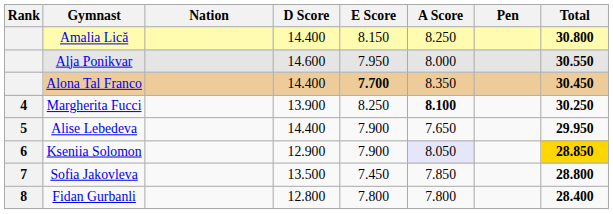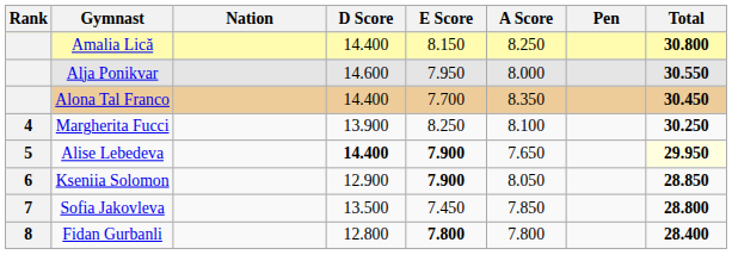Alona Tal Franco | E Score: bold -> normal
Margherita Fucci | A Score: bold -> normal
Alise Lebedeva | D Score: normal -> bold
Alise Lebedeva | E Score: normal -> bold
Alise Lebedeva | Total: no background -> lightyellow background
Kseniia Solomon | E Score: normal -> bold
Kseniia Solomon | A Score: lavender background -> no background
Kseniia Solomon | Total: gold background -> no background
Fidan Gurbanli | E Score: normal -> bold
